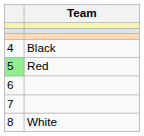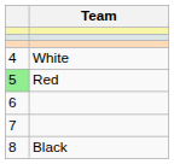row 5 | Team: Black -> White
row 9 | Team: White -> Black
